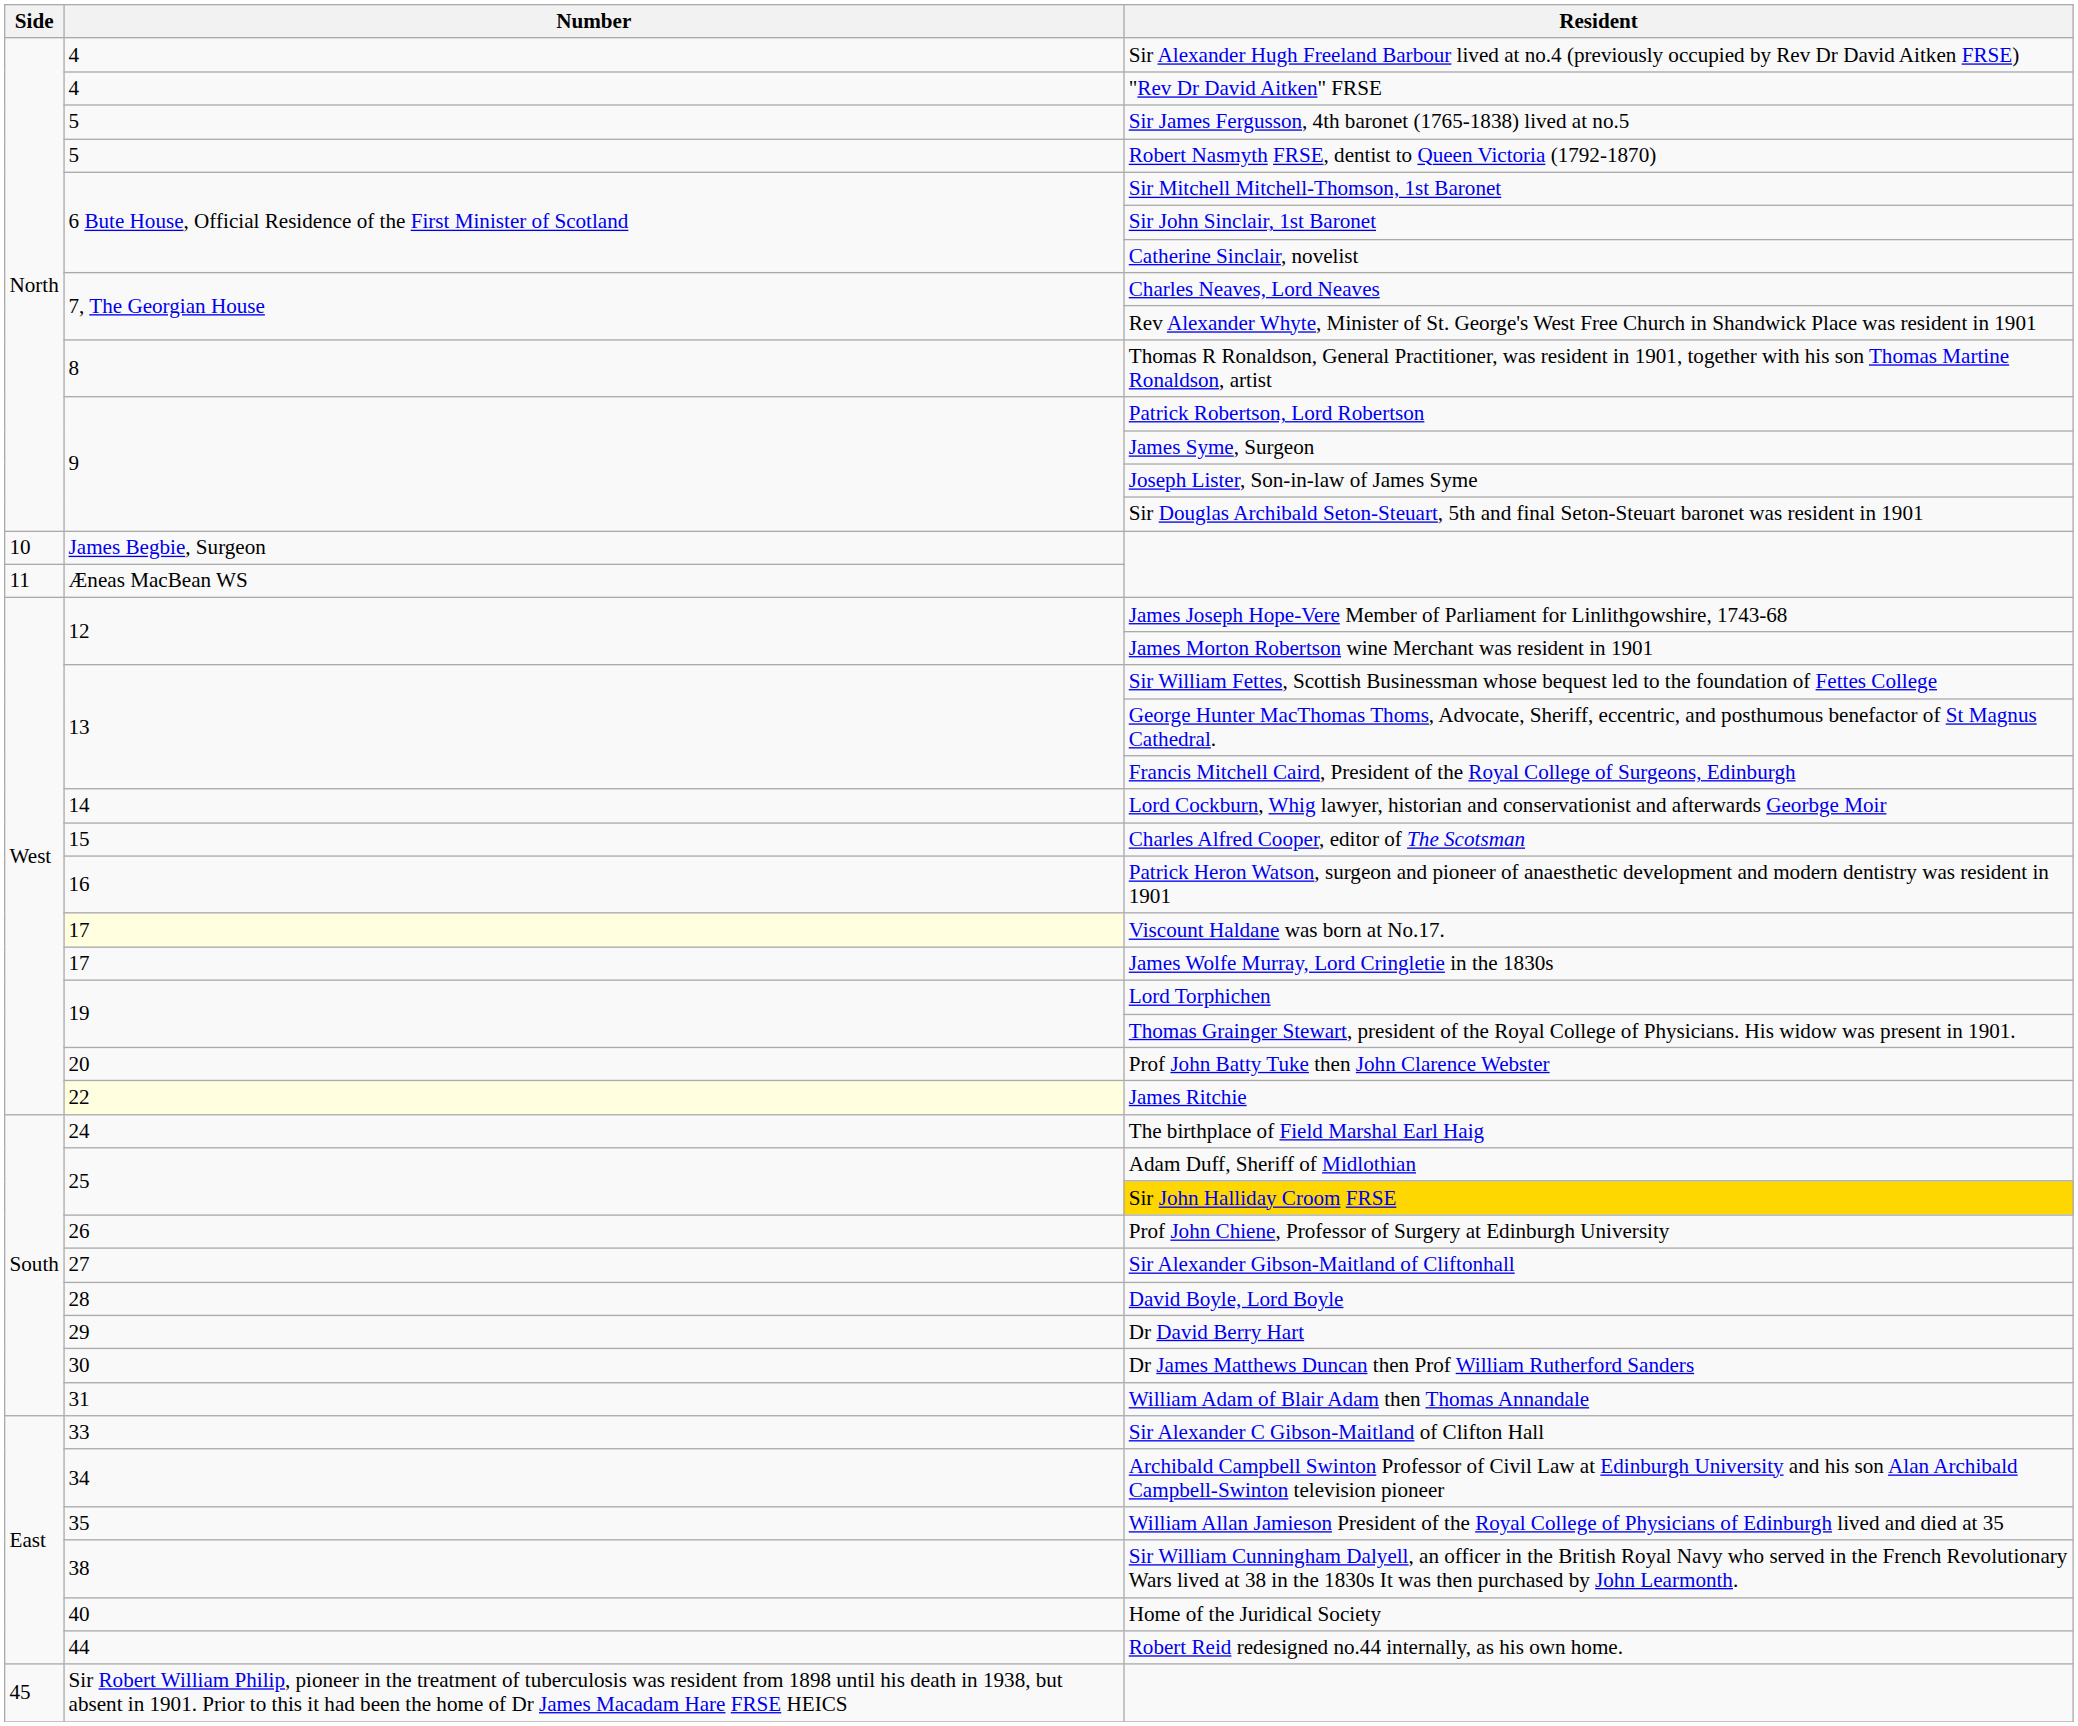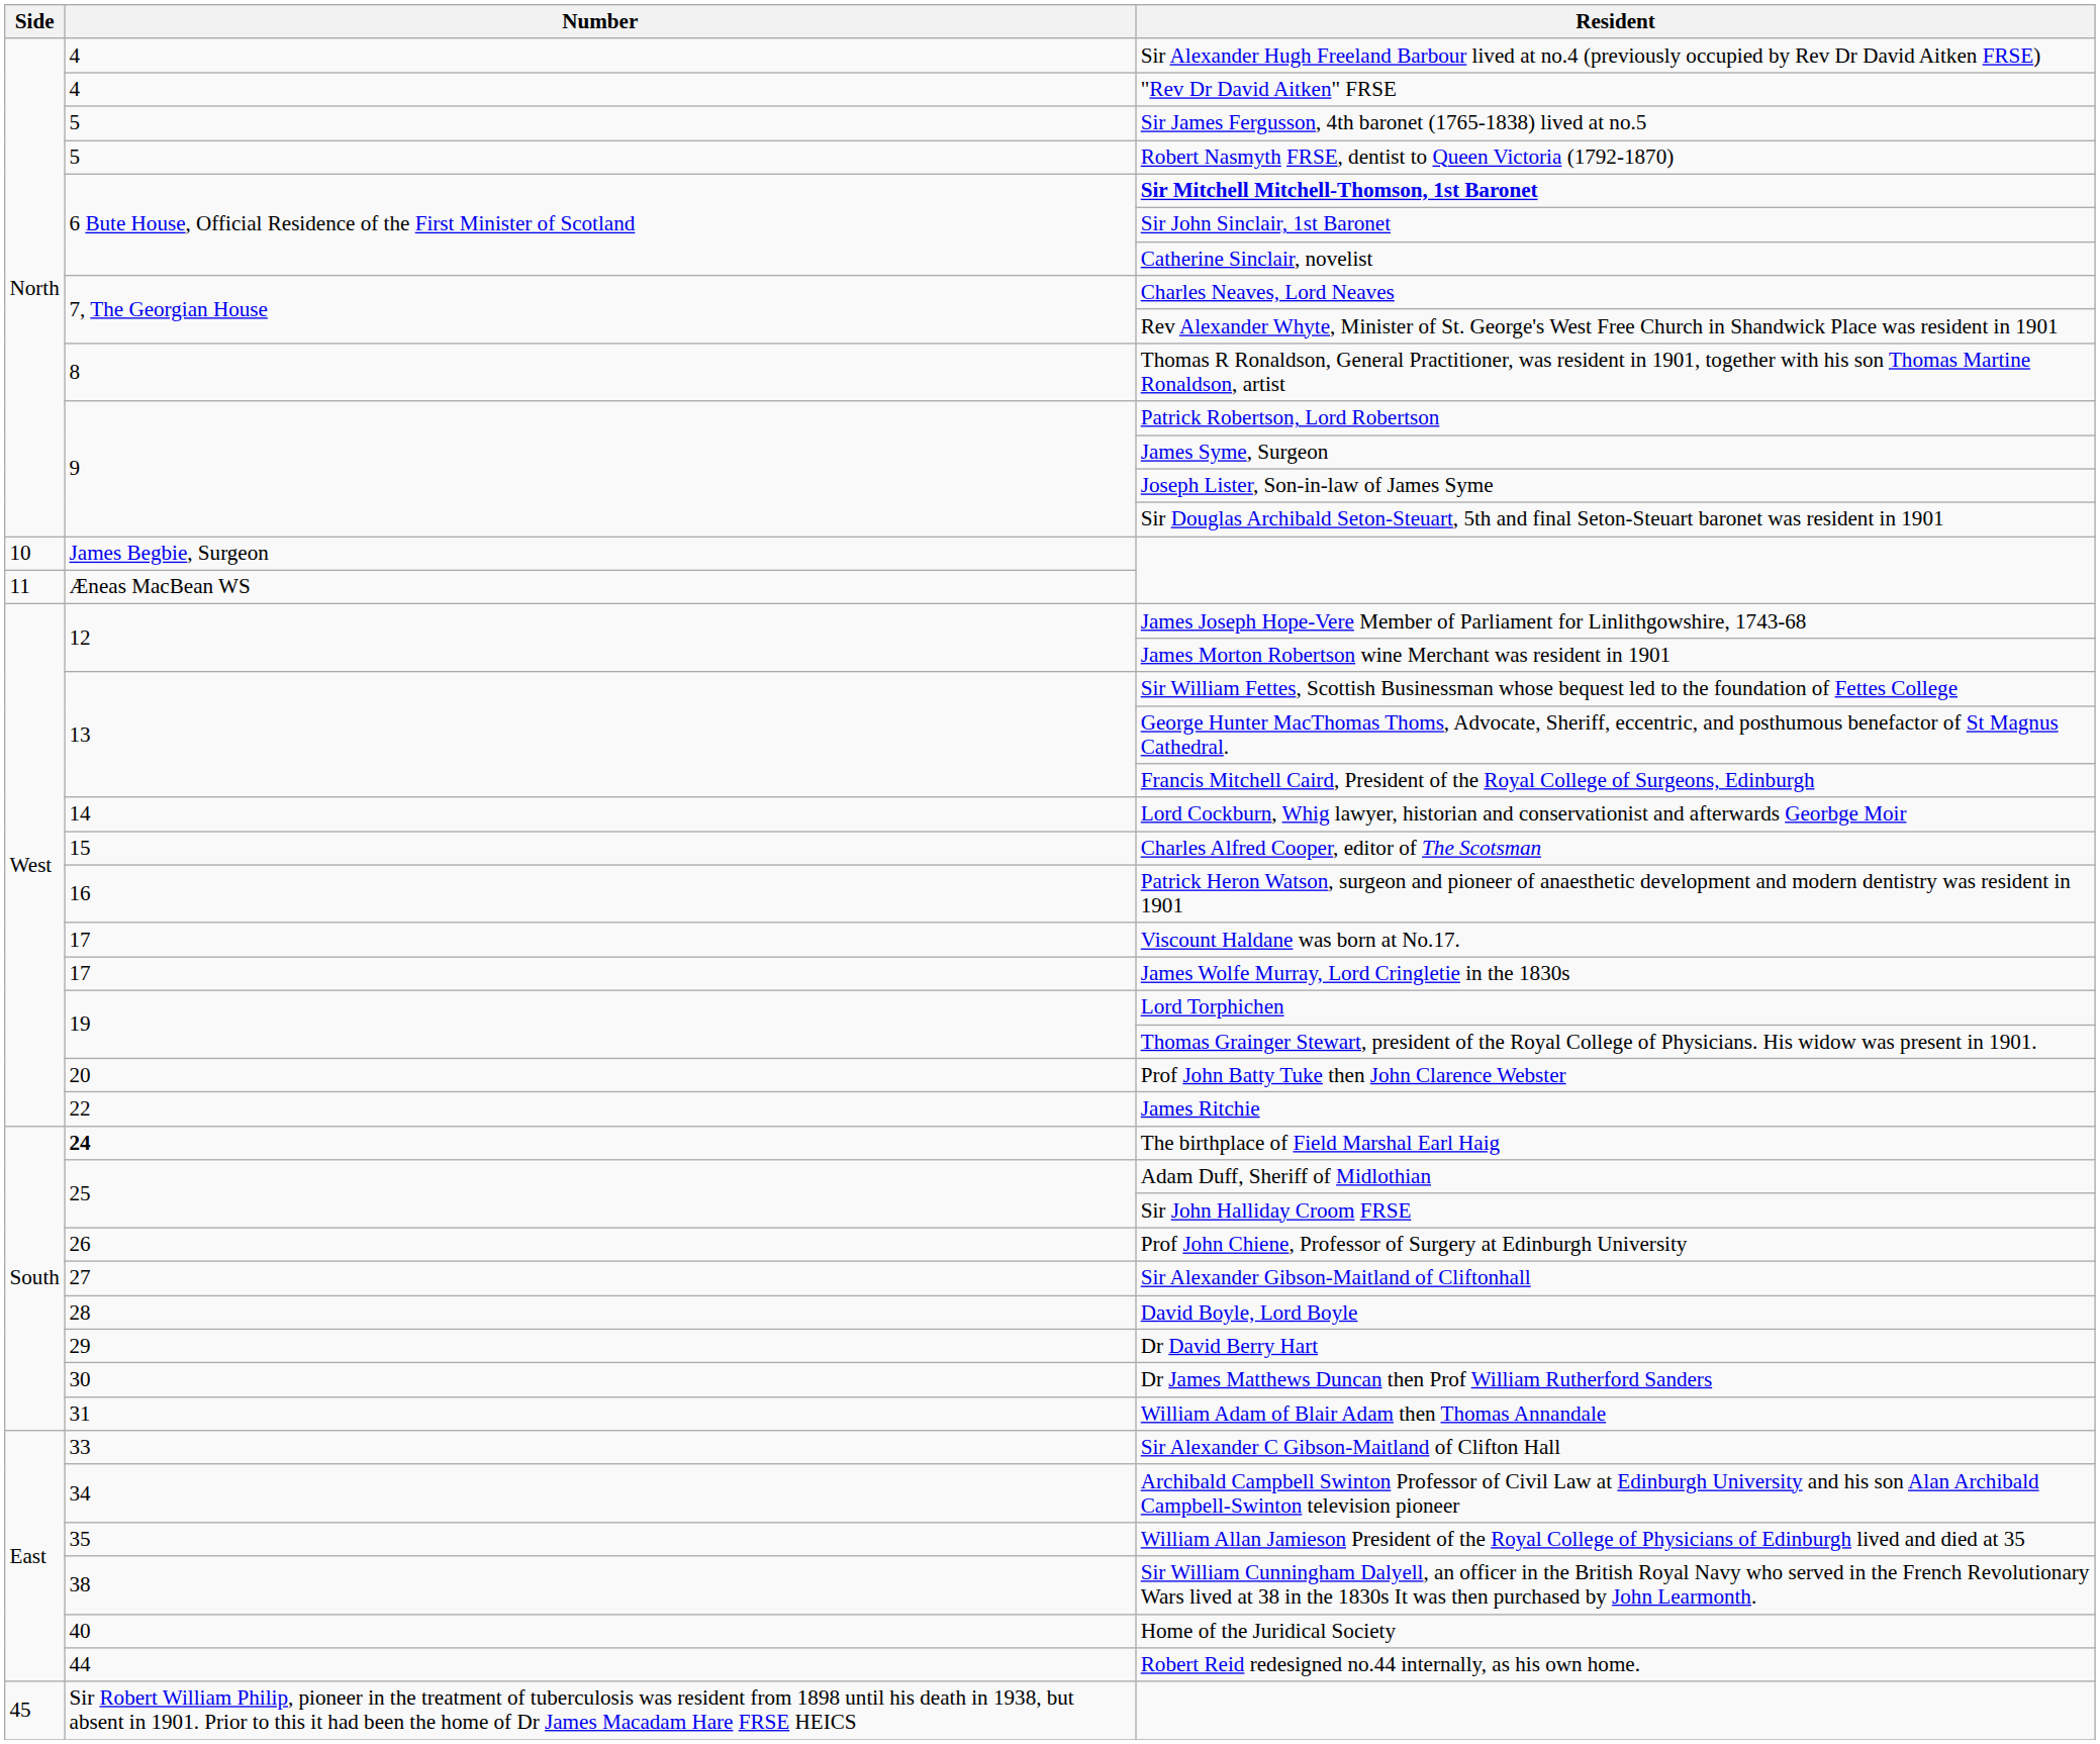Sir Mitchell Mitchell-Thomson, 1st Baronet | Resident: normal -> bold
Viscount Haldane was born at No.17. | Number: lightyellow background -> no background
James Ritchie | Number: lightyellow background -> no background
The birthplace of Field Marshal Earl Haig | Number: normal -> bold
Sir John Halliday Croom FRSE | Resident: gold background -> no background
